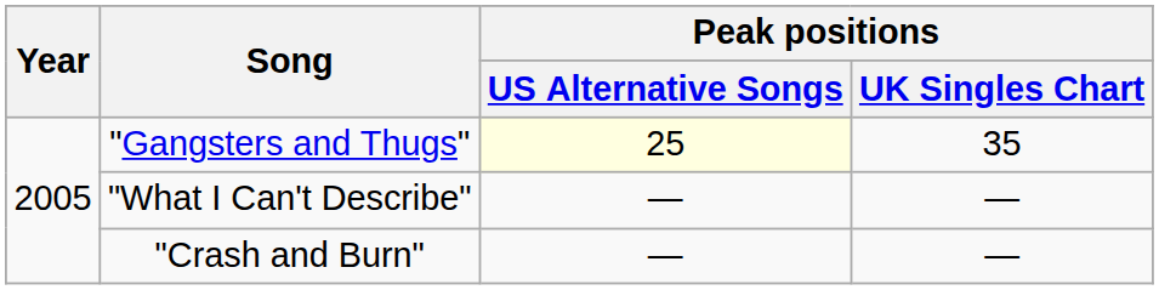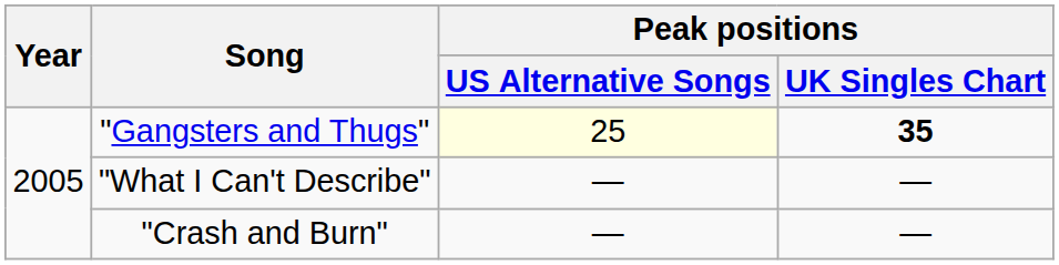"Gangsters and Thugs" | Peak positions / UK Singles Chart: normal -> bold
